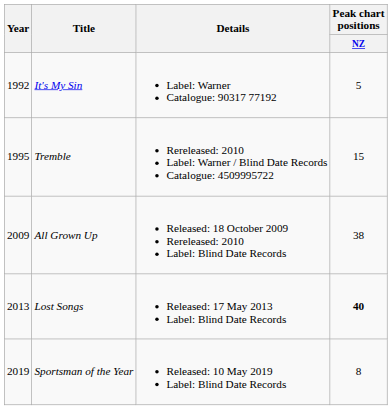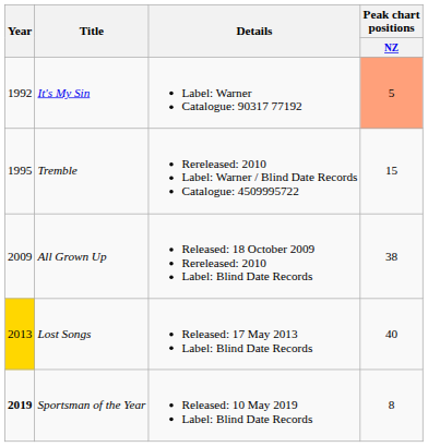It's My Sin | Peak chart positions / NZ: no background -> lightsalmon background
Lost Songs | Year: no background -> gold background
Lost Songs | Peak chart positions / NZ: bold -> normal
Sportsman of the Year | Year: normal -> bold
